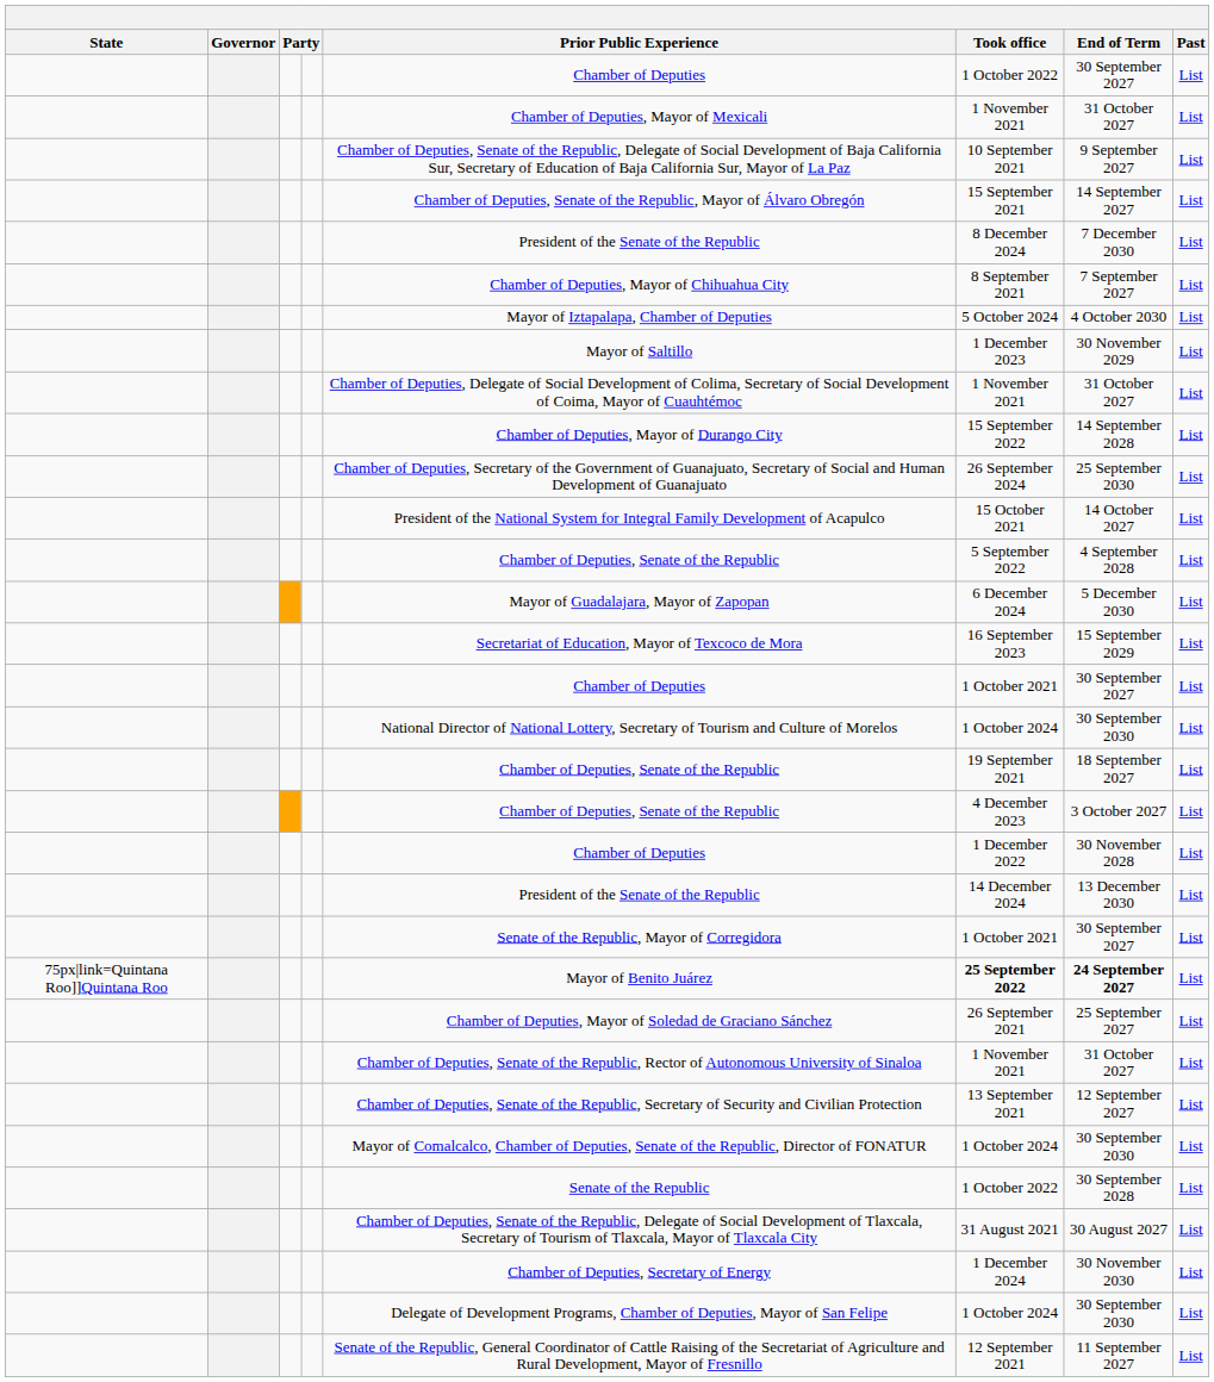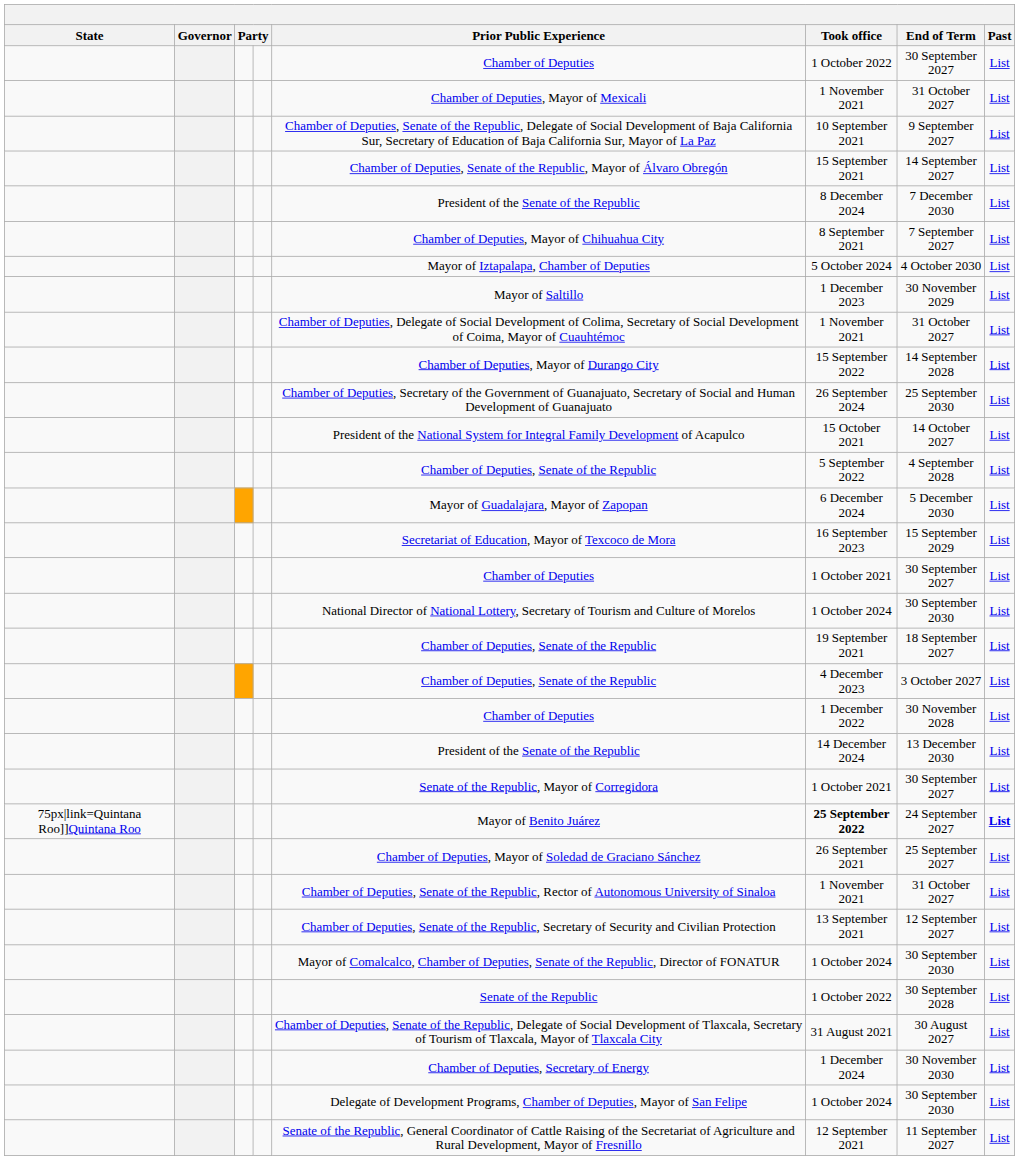75px|link=Quintana Roo]]Quintana Roo | End of Term: bold -> normal
75px|link=Quintana Roo]]Quintana Roo | Past: normal -> bold
